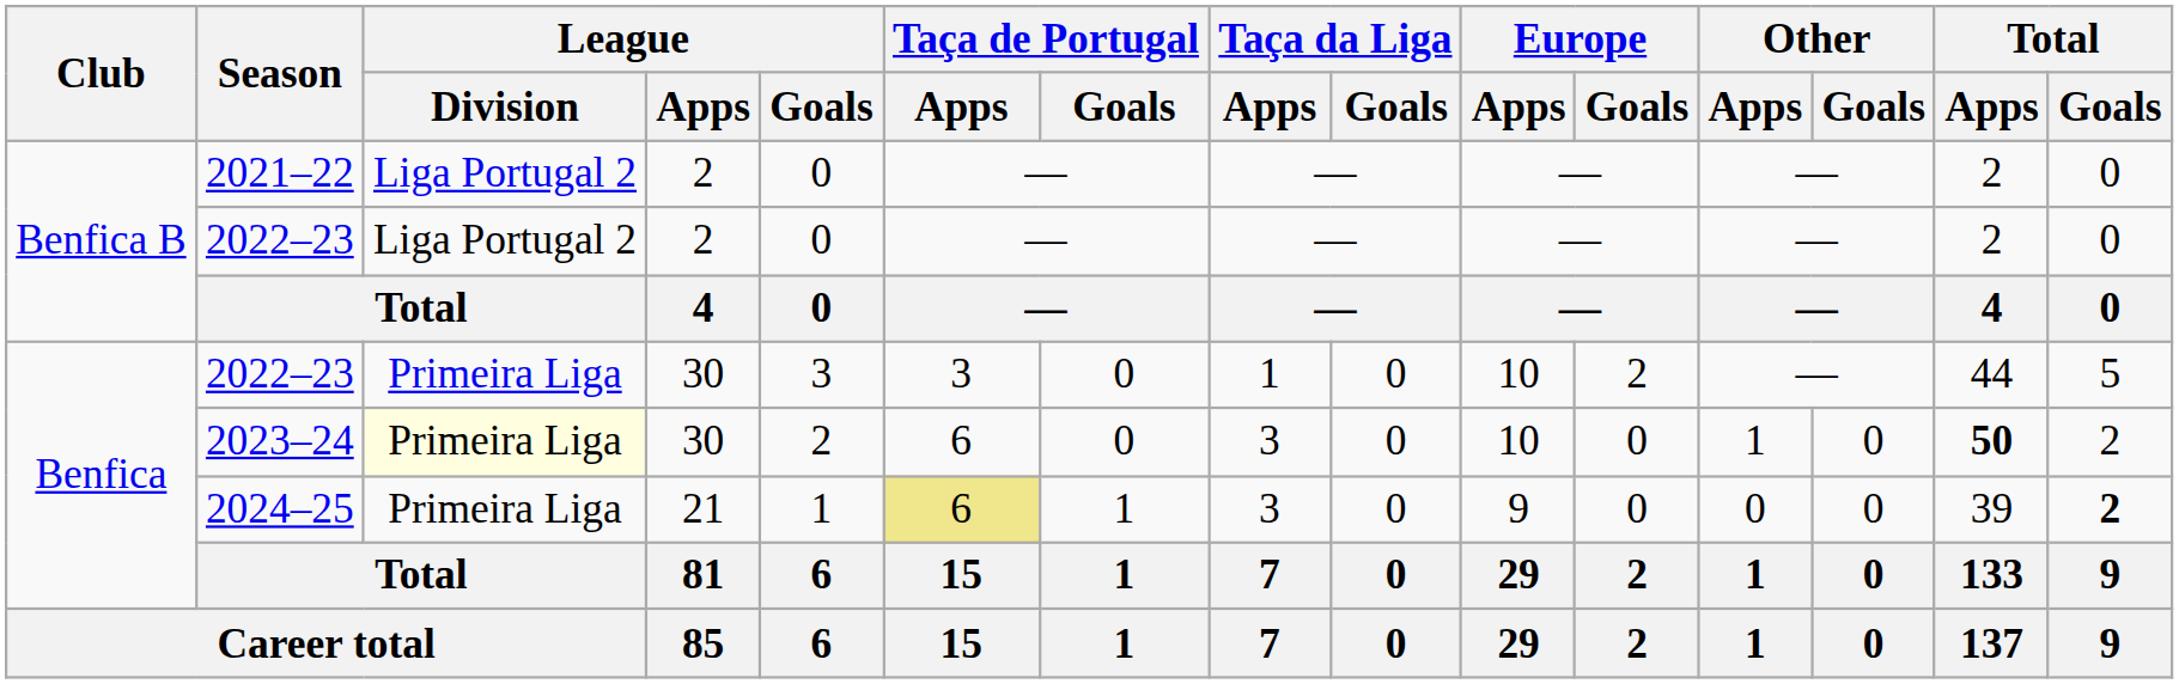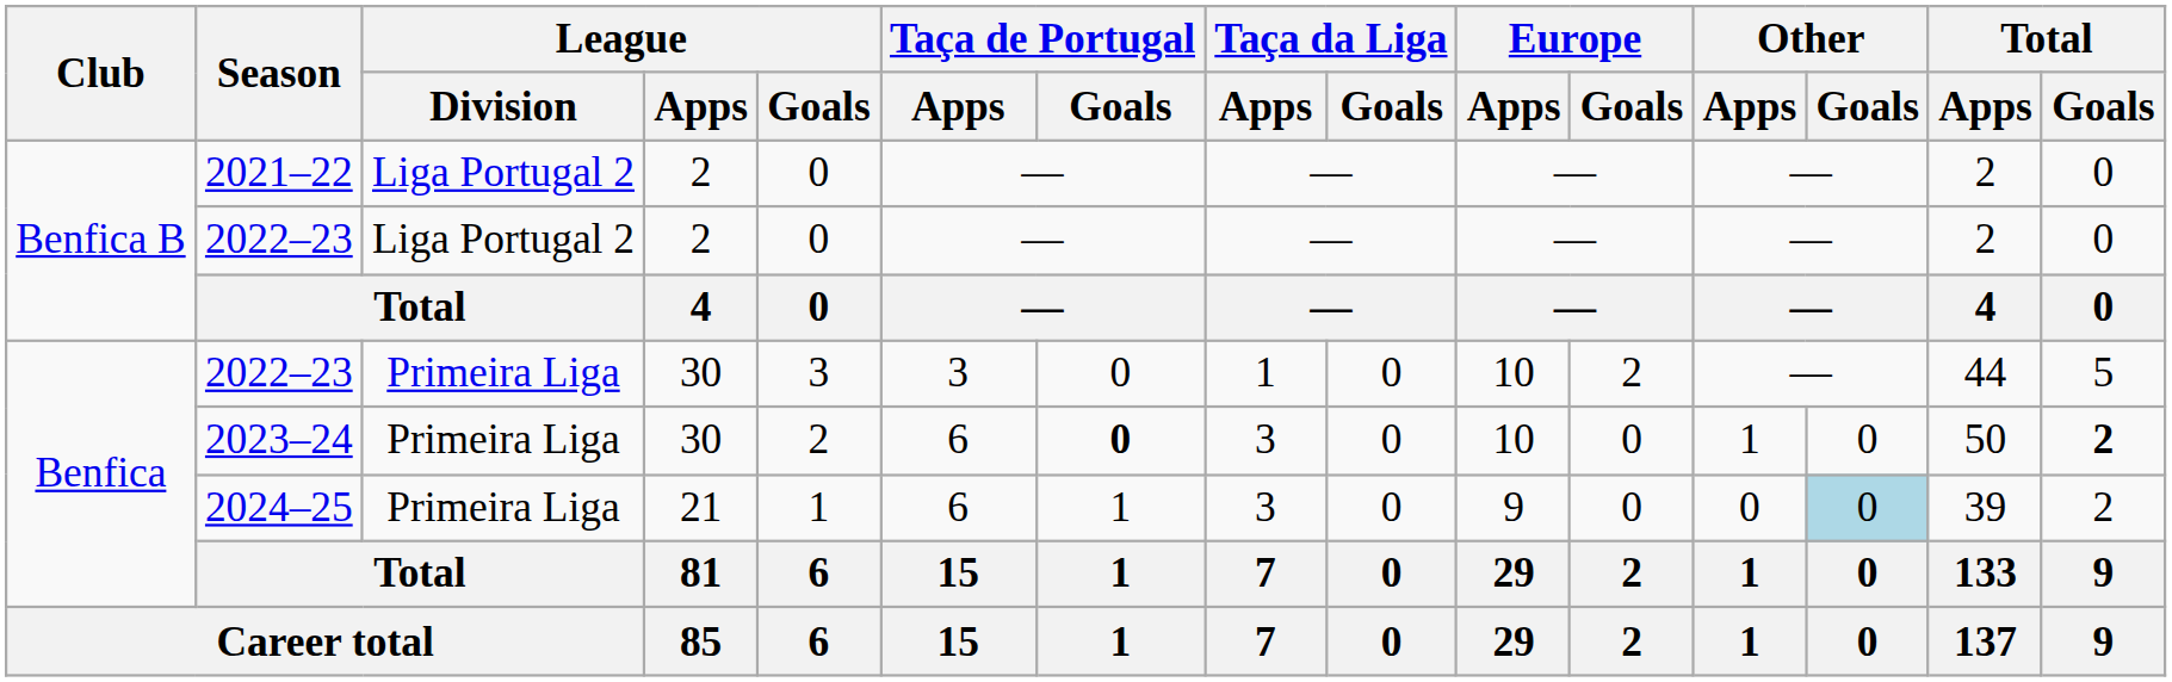2023–24 | League / Division: lightyellow background -> no background
2023–24 | Taça de Portugal / Goals: normal -> bold
2023–24 | Total / Apps: bold -> normal
2023–24 | Total / Goals: normal -> bold
2024–25 | Taça de Portugal / Apps: khaki background -> no background
2024–25 | Other / Goals: no background -> lightblue background
2024–25 | Total / Goals: bold -> normal
